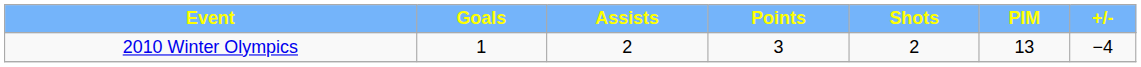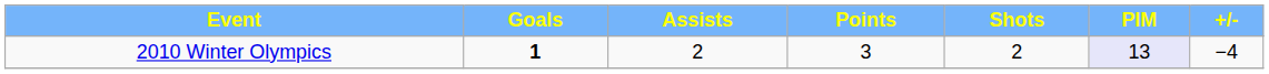2010 Winter Olympics | Goals: normal -> bold
2010 Winter Olympics | PIM: no background -> lavender background
